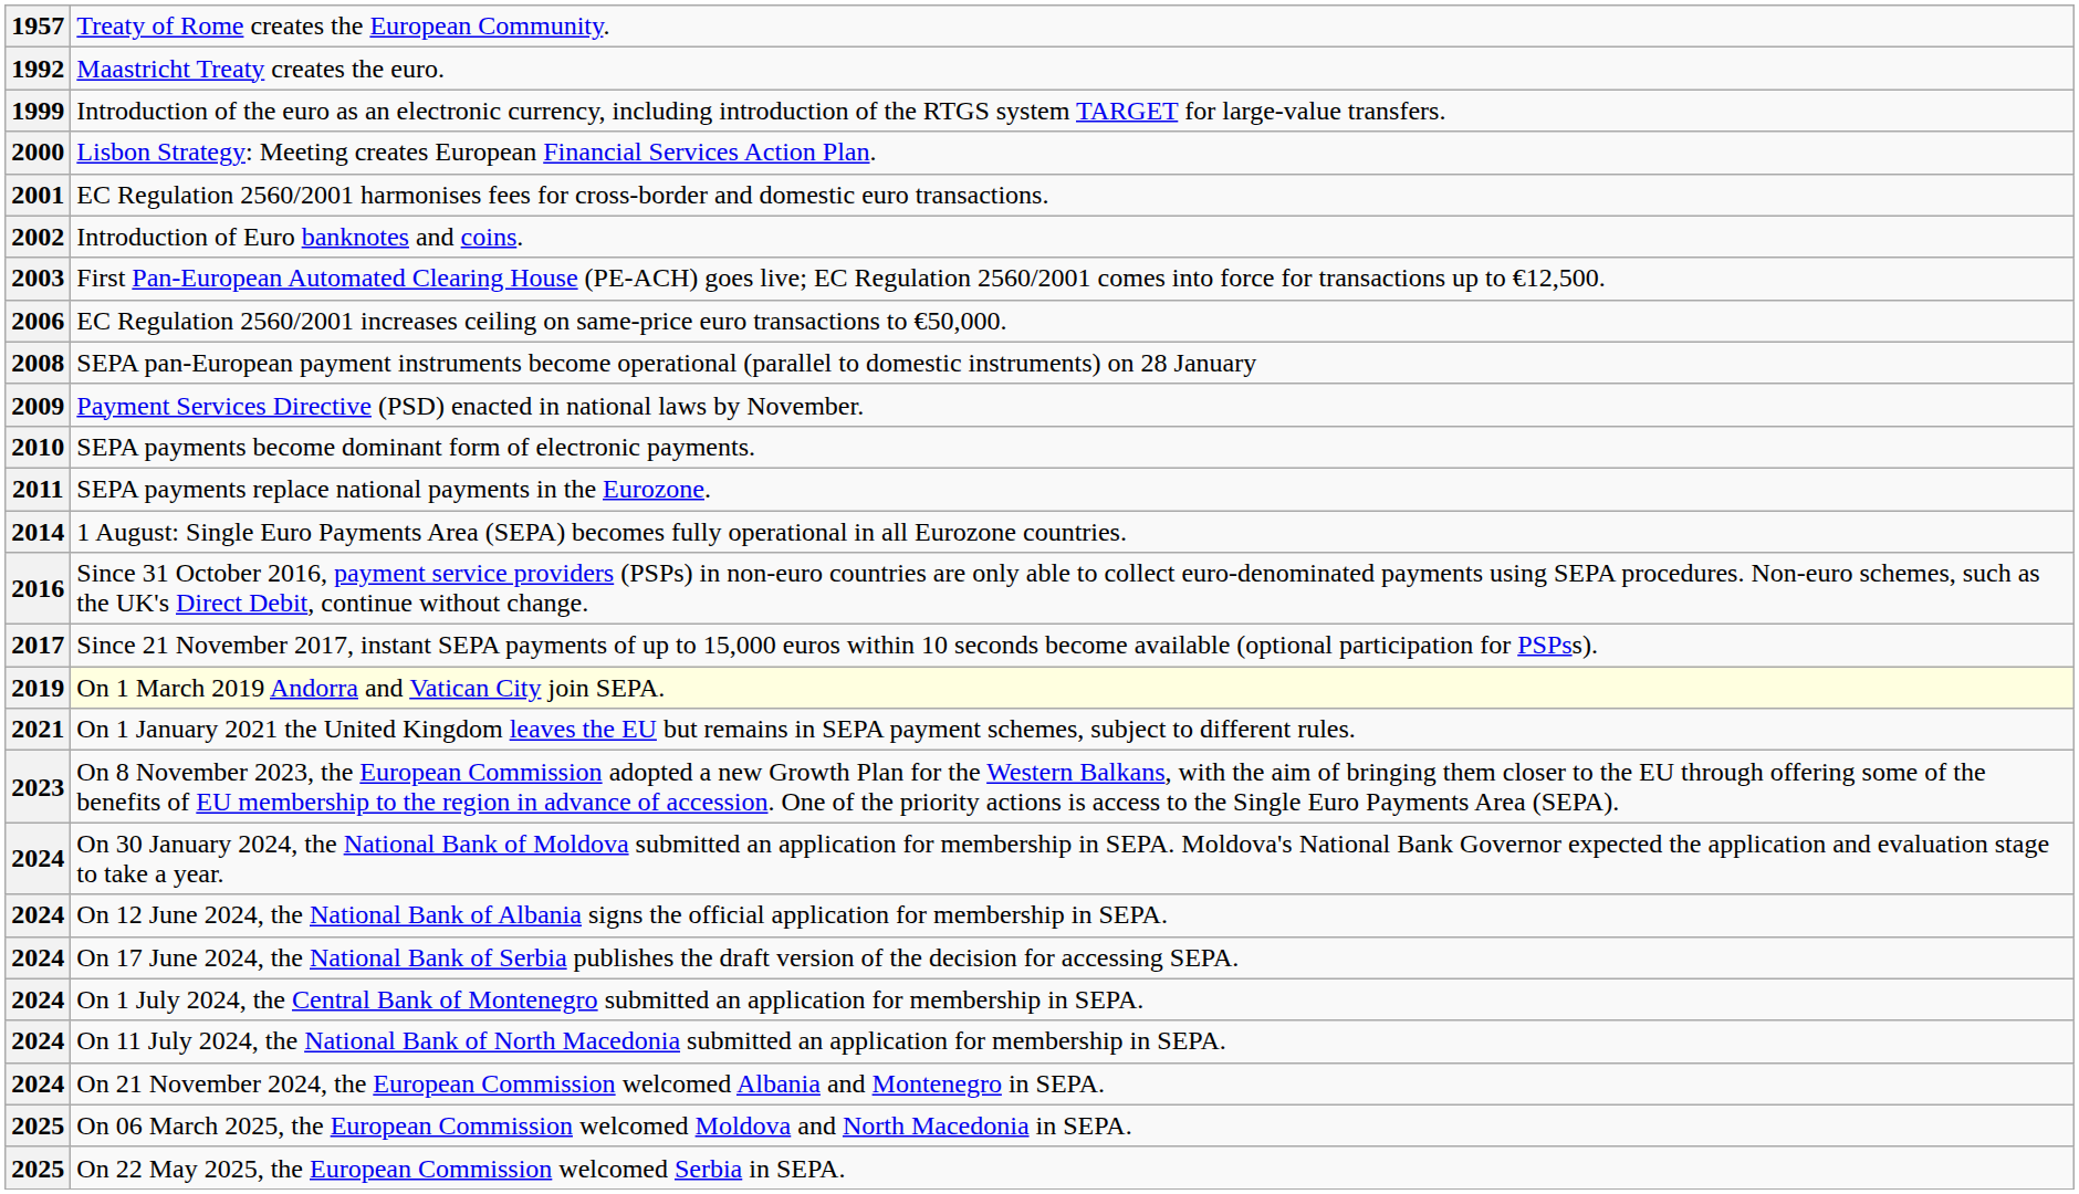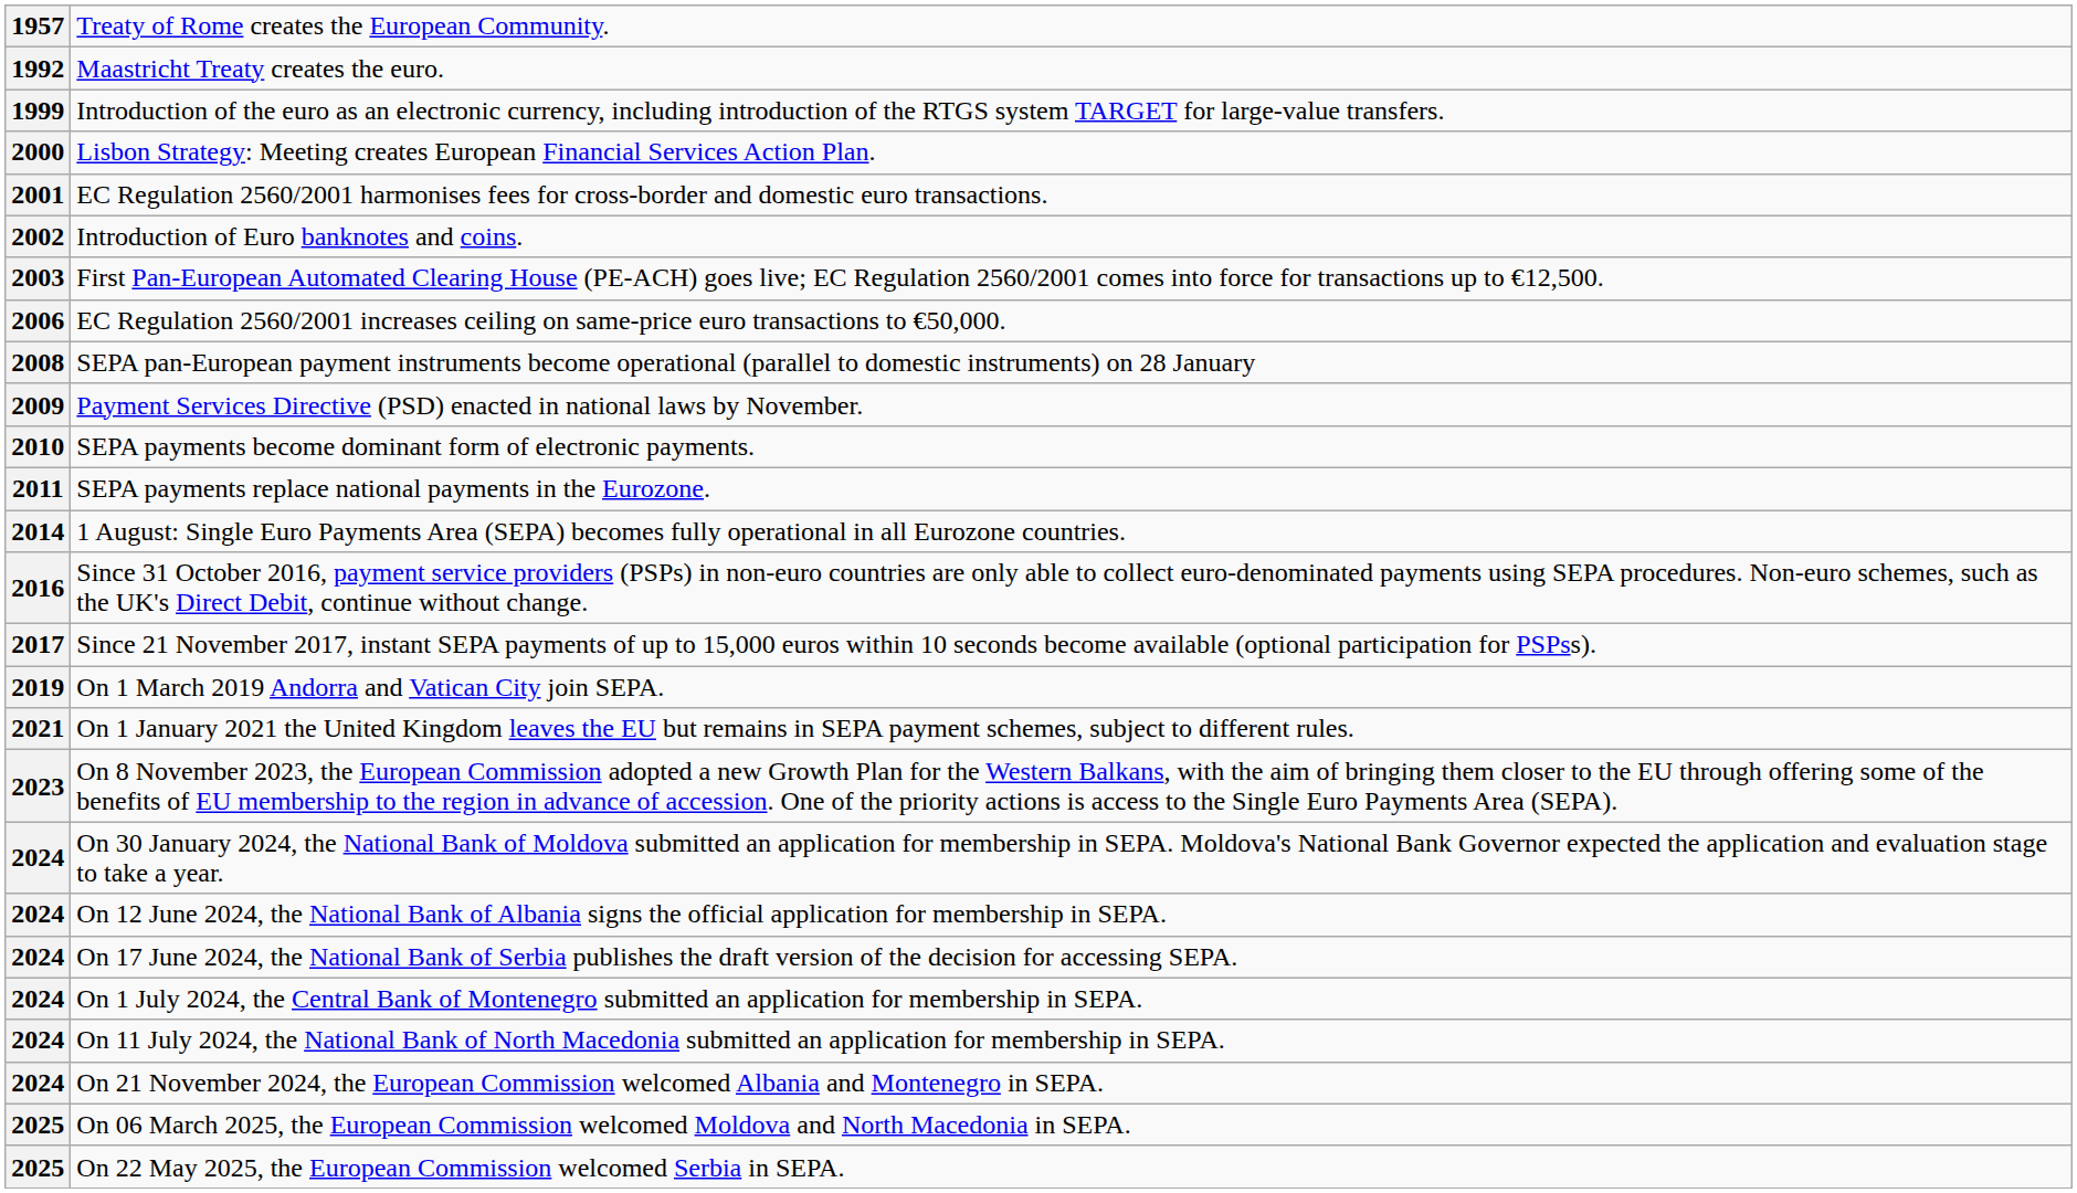On 1 March 2019 Andorra and Vatican City join SEPA. | column 2: lightyellow background -> no background
